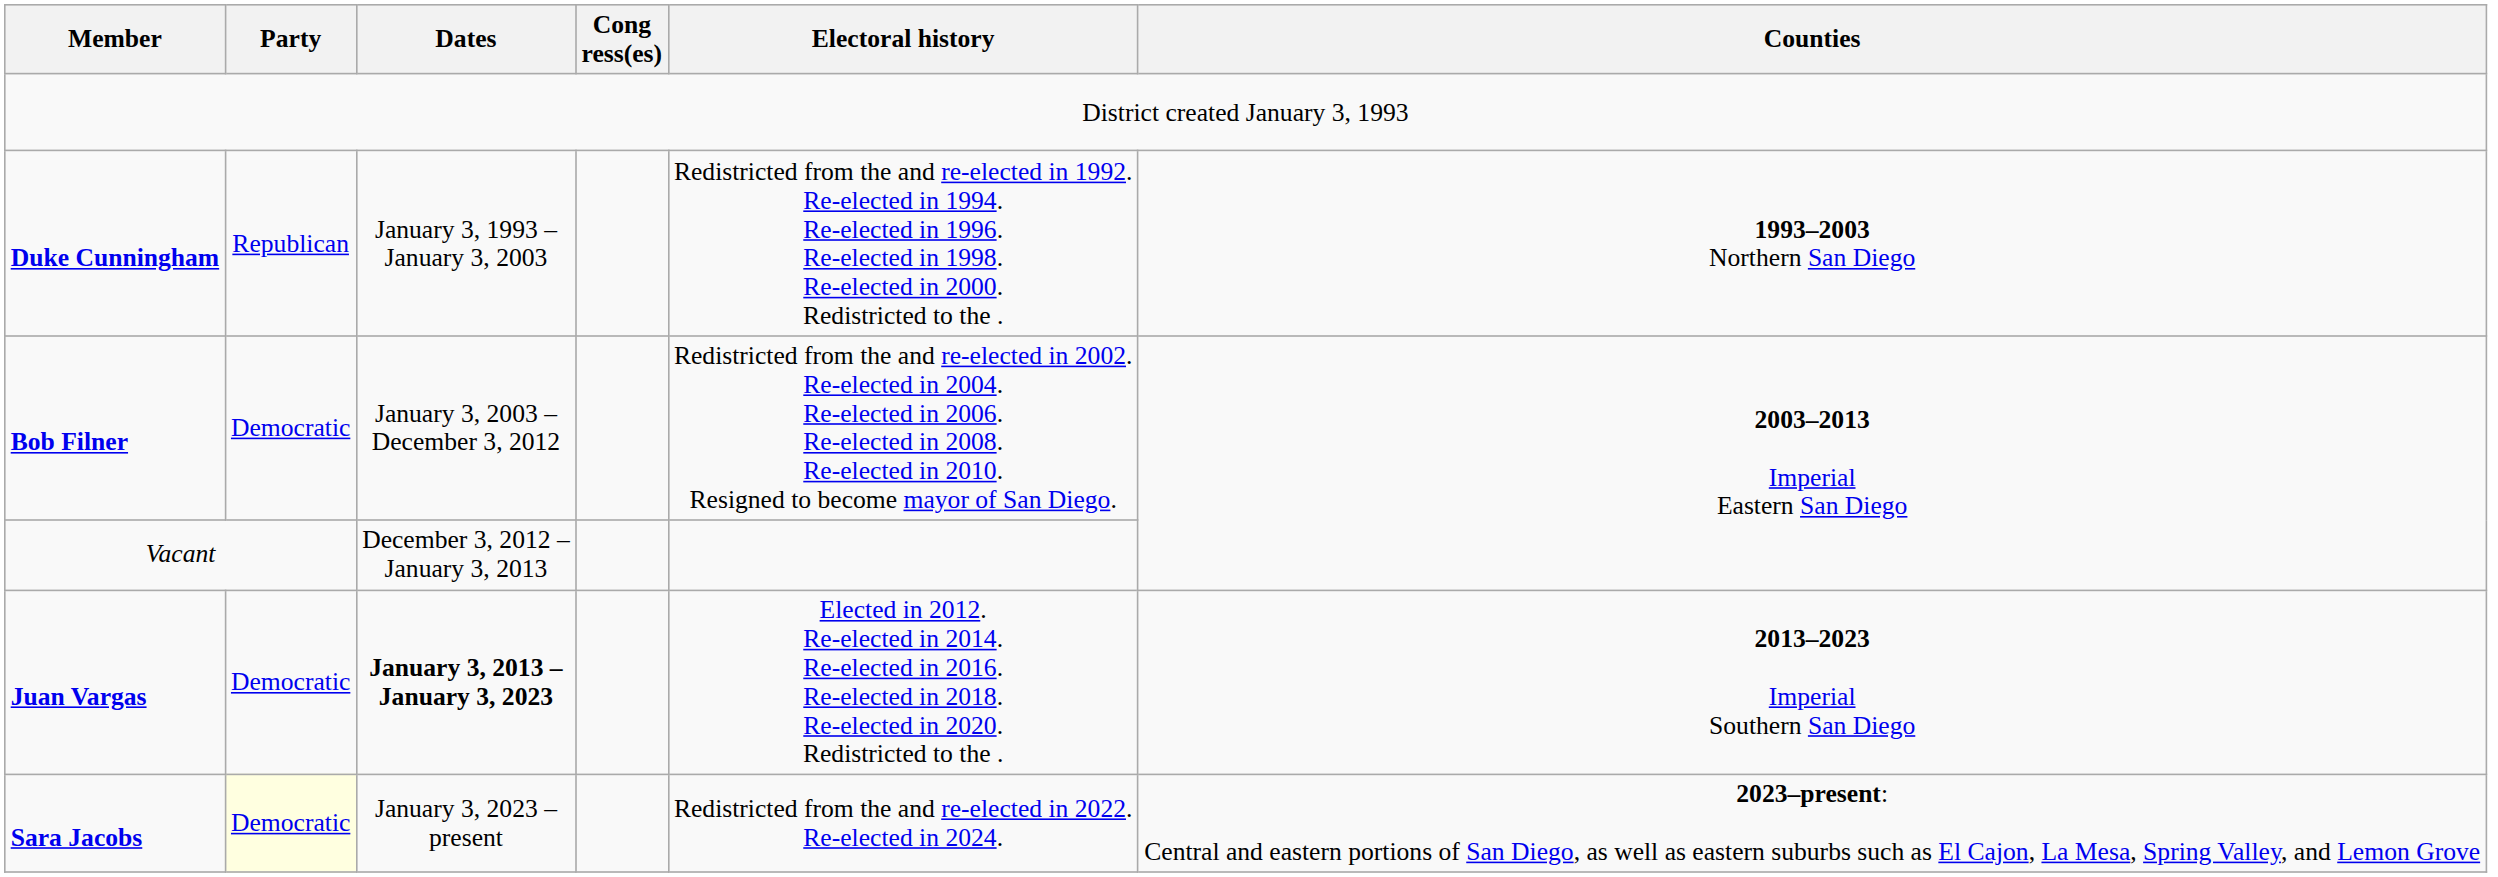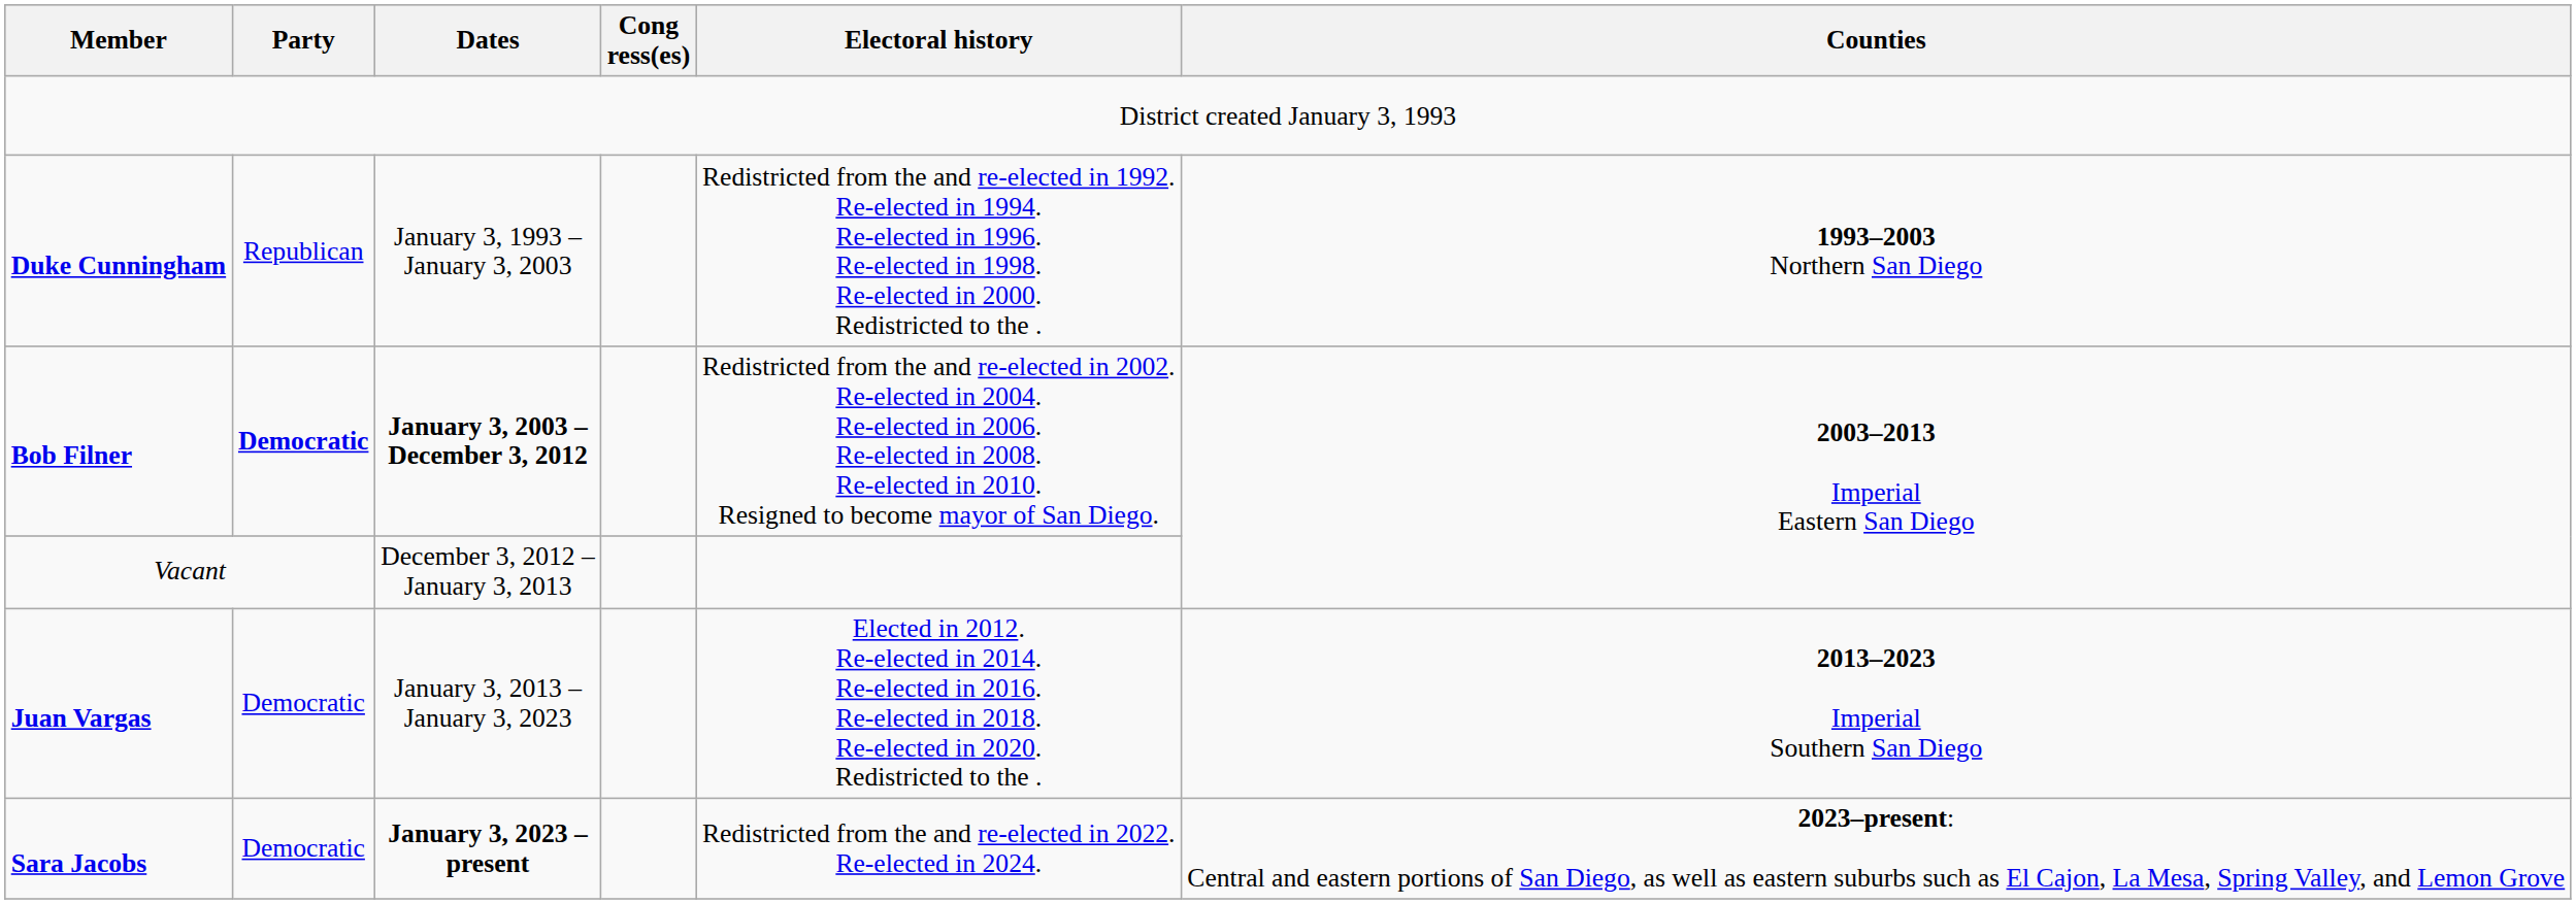Bob Filner | Party: normal -> bold
Bob Filner | Dates: normal -> bold
Juan Vargas | Dates: bold -> normal
Sara Jacobs | Party: lightyellow background -> no background
Sara Jacobs | Dates: normal -> bold
